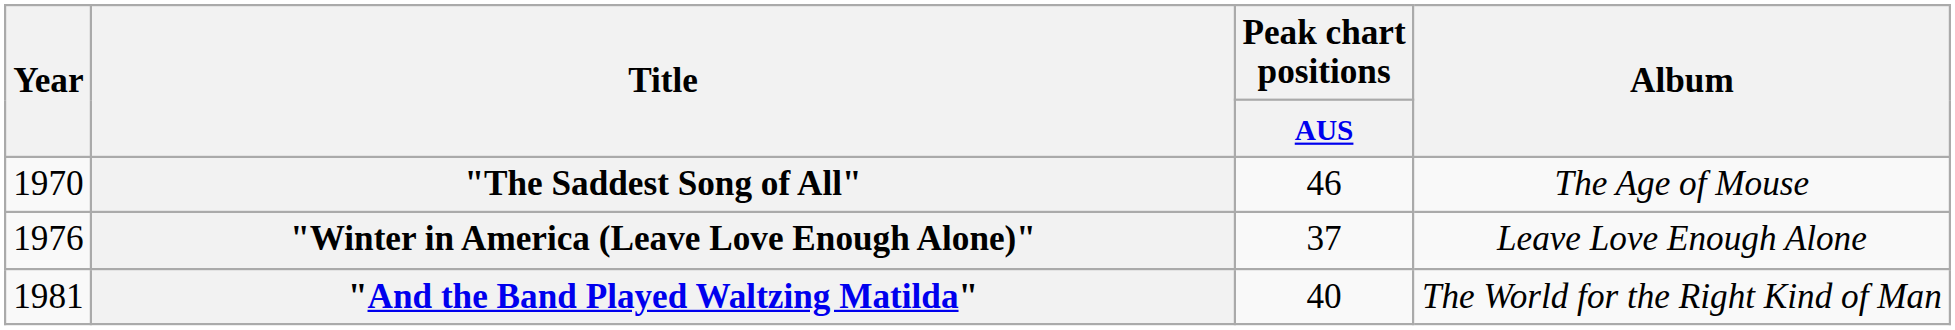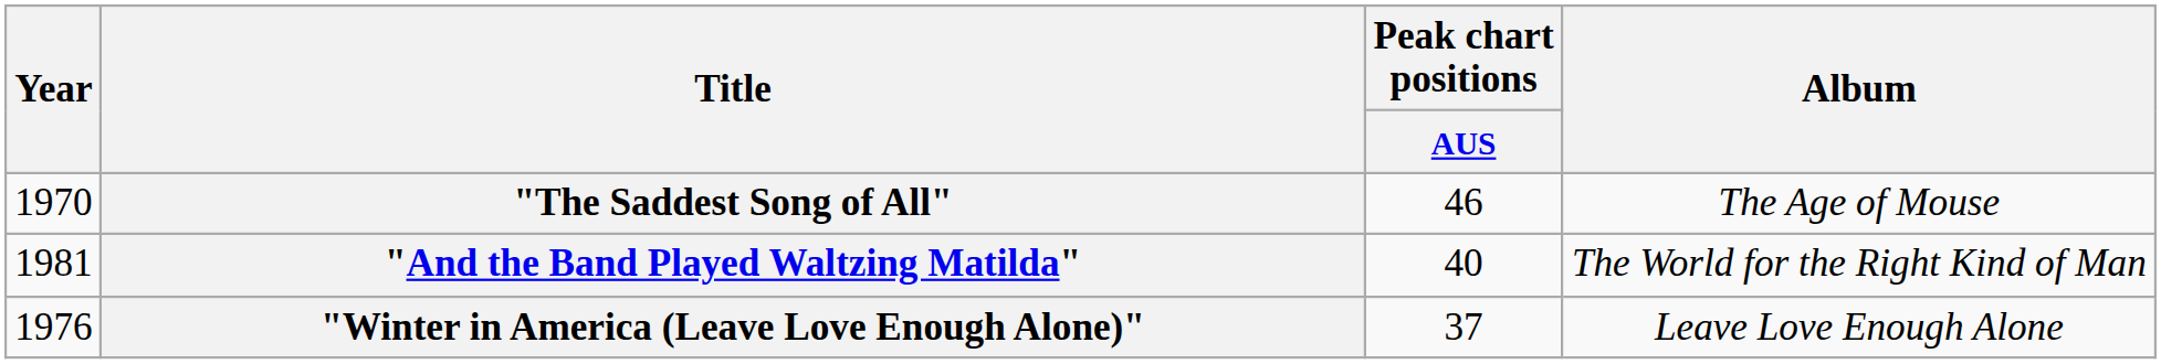rows swapped: "Winter in America (Leave Love Enough Alone)" <-> "And the Band Played Waltzing Matilda"
